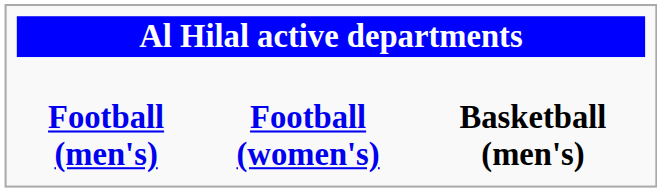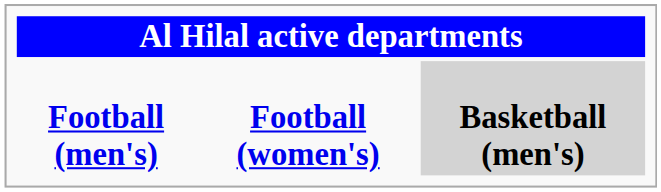Football (men's) | column 3: no background -> lightgrey background
